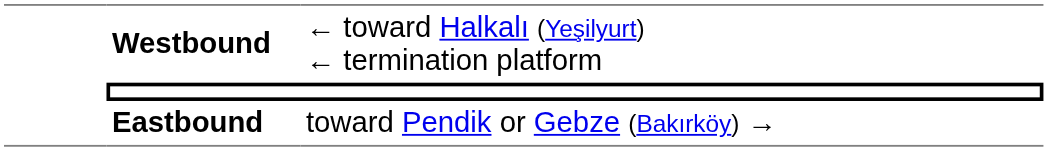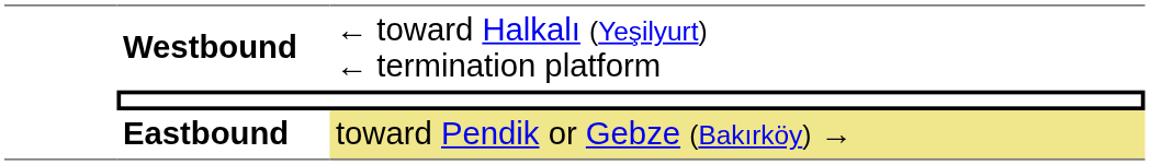Eastbound | column 2: no background -> khaki background
